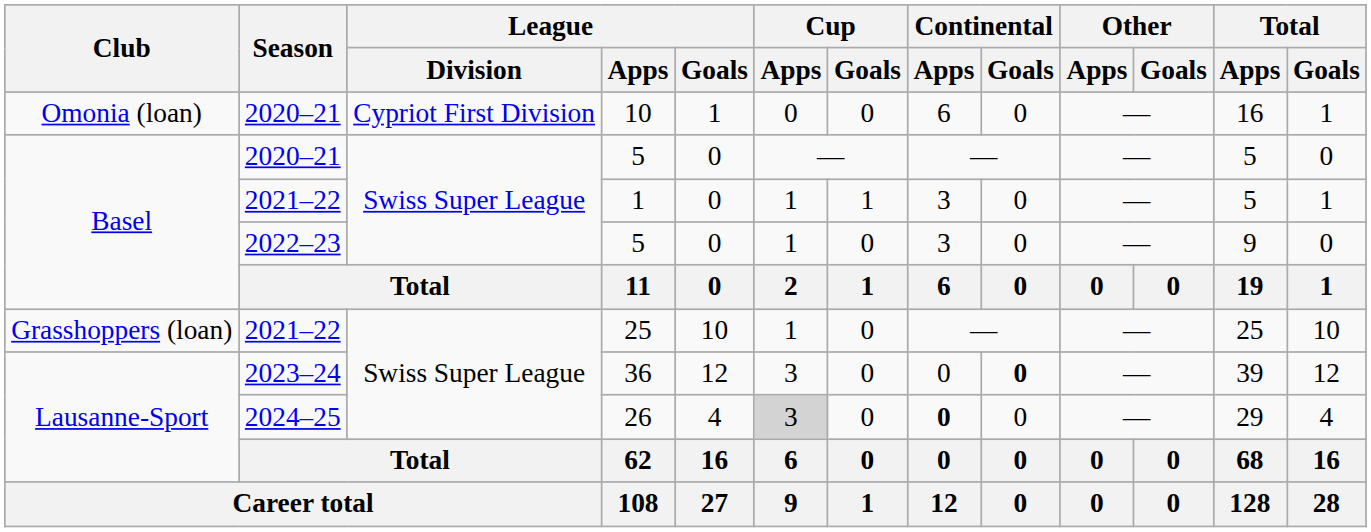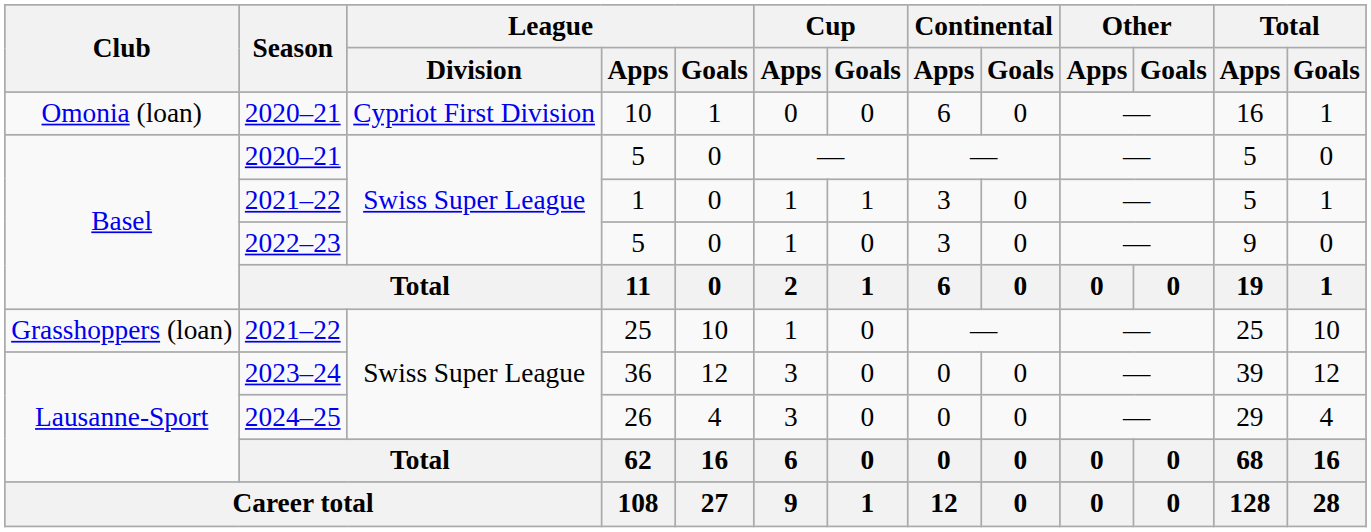36 | Continental / Goals: bold -> normal
26 | Cup / Apps: lightgrey background -> no background
26 | Continental / Apps: bold -> normal
